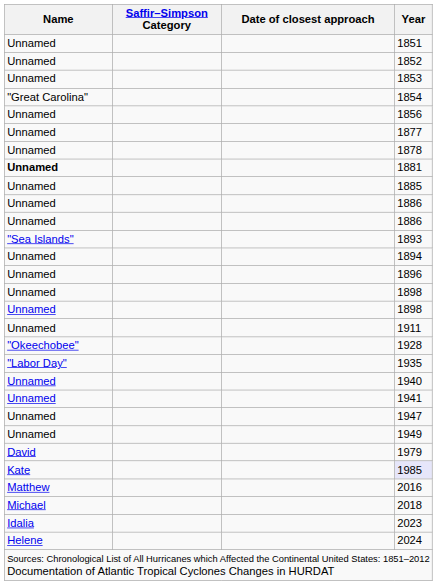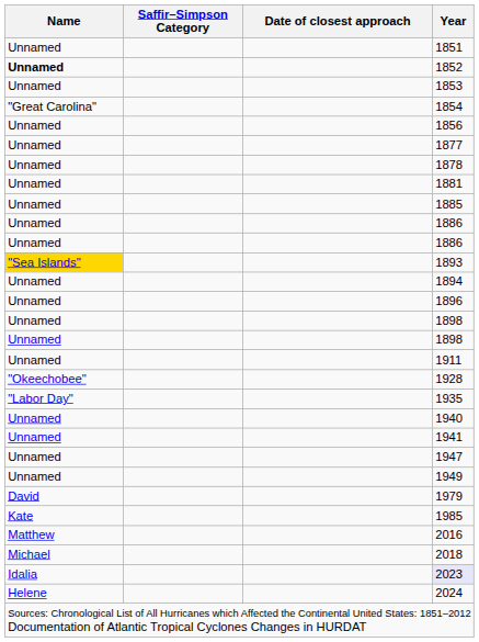1852 | Name: normal -> bold
1881 | Name: bold -> normal
1893 | Name: no background -> gold background
1985 | Year: lavender background -> no background
2023 | Year: no background -> lavender background
